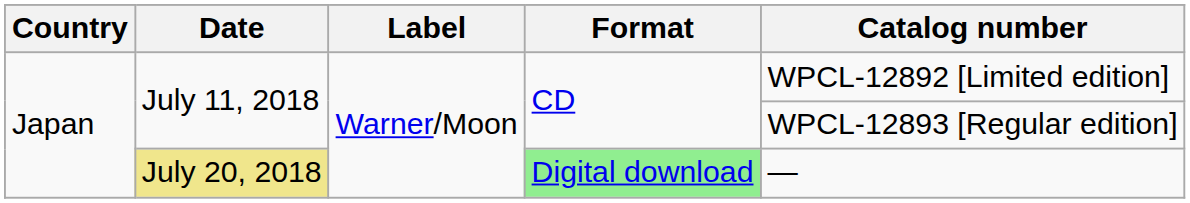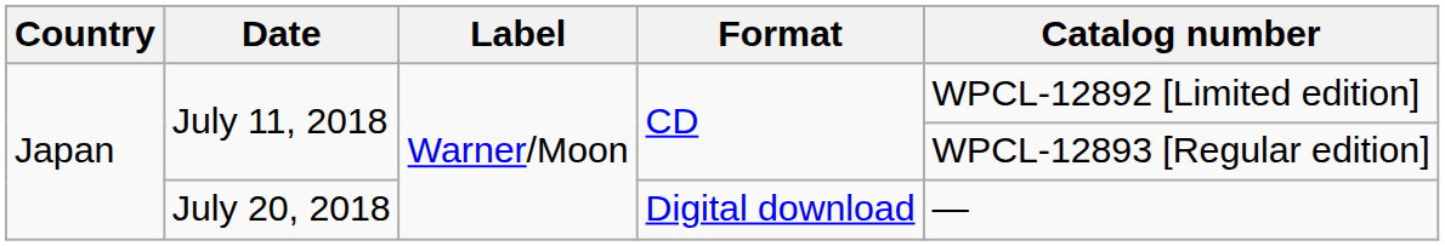July 20, 2018 | Date: khaki background -> no background
July 20, 2018 | Format: lightgreen background -> no background
